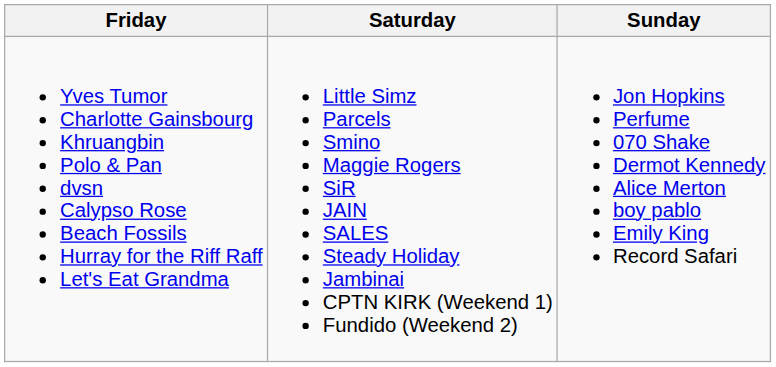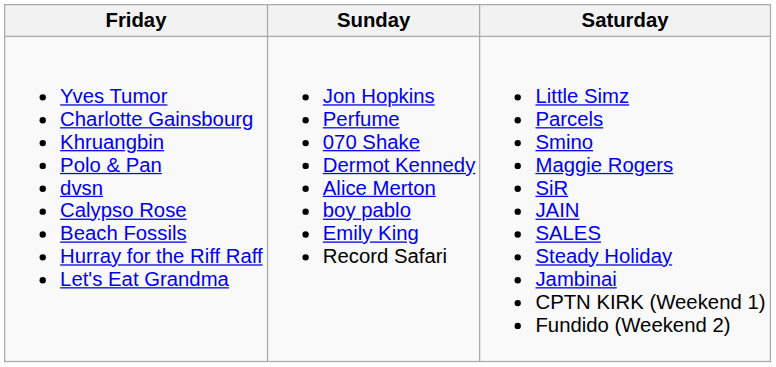columns swapped: Saturday <-> Sunday
